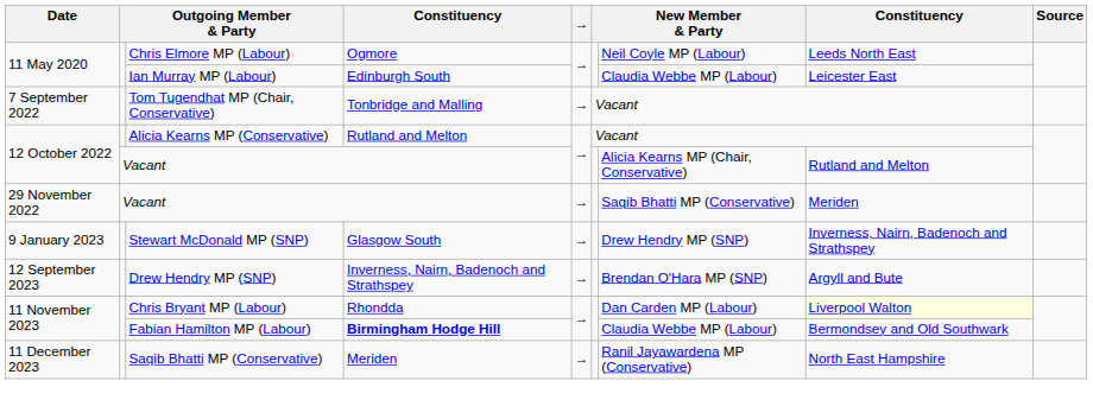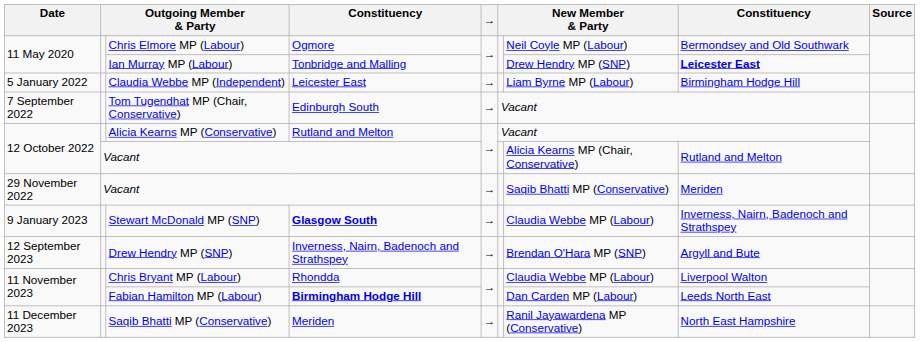Chris Elmore MP (Labour) | column 8: Leeds North East -> Bermondsey and Old Southwark
Ian Murray MP (Labour) | column 4: Edinburgh South -> Tonbridge and Malling
Ian Murray MP (Labour) | column 7: Claudia Webbe MP (Labour) -> Drew Hendry MP (SNP)
Ian Murray MP (Labour) | column 8: normal -> bold
+ row: 5 January 2022 | Claudia Webbe MP (Independent) | Leicester East | → | Liam Byrne MP (Labour) | Birmingham Hodge Hill
Tom Tugendhat MP (Chair, Conservative) | column 4: Tonbridge and Malling -> Edinburgh South
Stewart McDonald MP (SNP) | column 4: normal -> bold
Stewart McDonald MP (SNP) | column 7: Drew Hendry MP (SNP) -> Claudia Webbe MP (Labour)
Chris Bryant MP (Labour) | column 7: Dan Carden MP (Labour) -> Claudia Webbe MP (Labour)
Chris Bryant MP (Labour) | column 8: lightyellow background -> no background
Fabian Hamilton MP (Labour) | column 7: Claudia Webbe MP (Labour) -> Dan Carden MP (Labour)
Fabian Hamilton MP (Labour) | column 8: Bermondsey and Old Southwark -> Leeds North East
